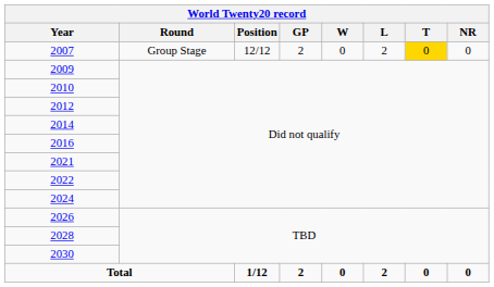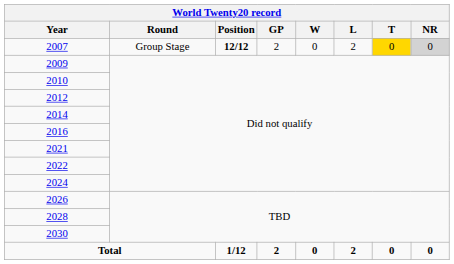2007 | Position: normal -> bold
2007 | NR: no background -> lightgrey background
